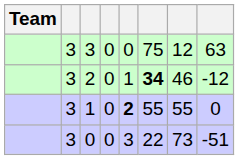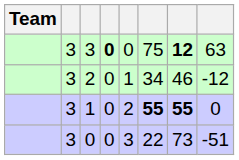row 2 | column 4: normal -> bold
row 2 | column 7: normal -> bold
row 3 | column 6: bold -> normal
row 4 | column 5: bold -> normal
row 4 | column 6: normal -> bold
row 4 | column 7: normal -> bold
